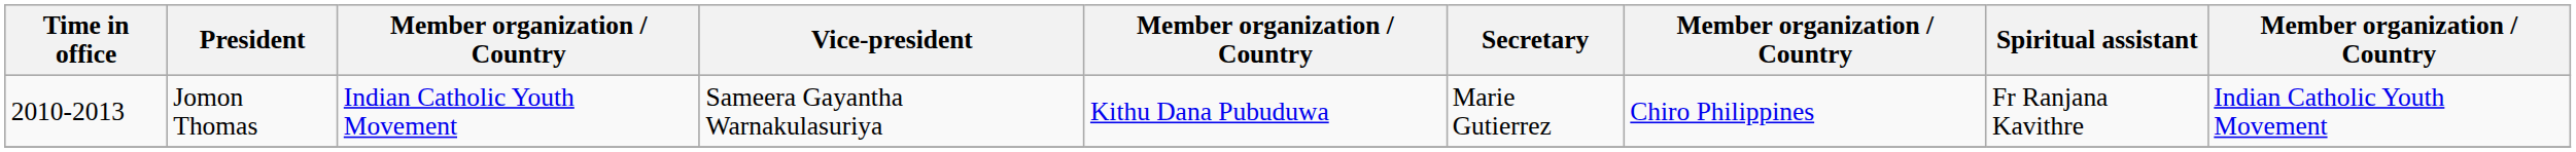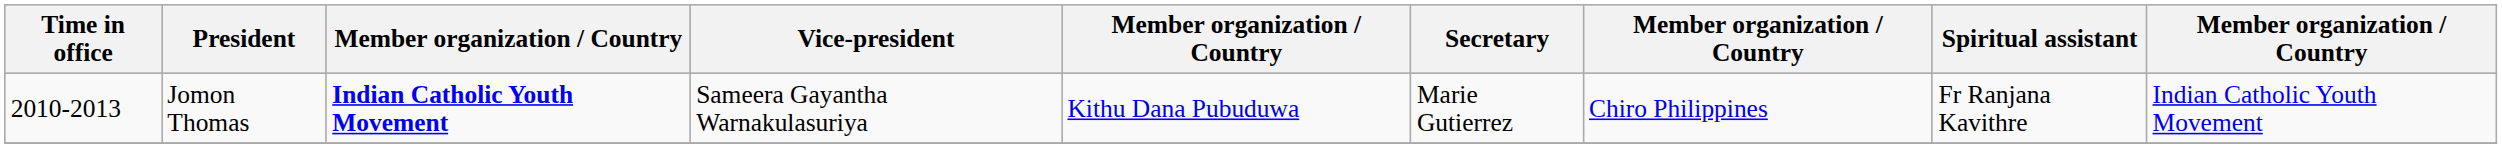Jomon Thomas | column 3: normal -> bold
